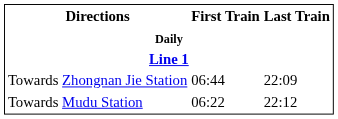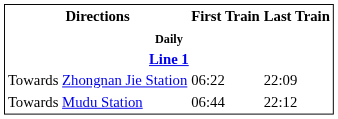Towards Zhongnan Jie Station | First Train / Daily: 06:44 -> 06:22
Towards Mudu Station | First Train / Daily: 06:22 -> 06:44
